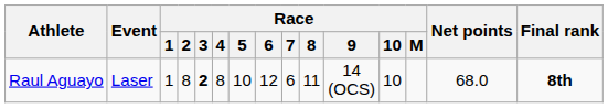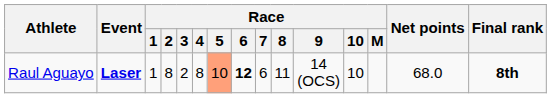Raul Aguayo | Event: normal -> bold
Raul Aguayo | Race / 3: bold -> normal
Raul Aguayo | Race / 5: no background -> lightsalmon background
Raul Aguayo | Race / 6: normal -> bold
